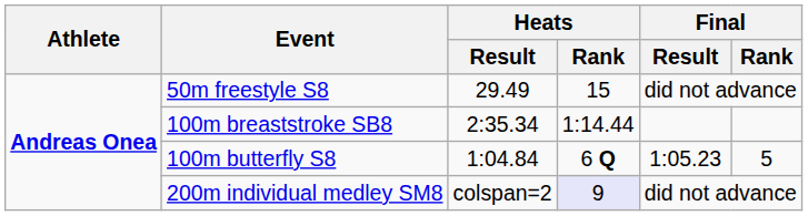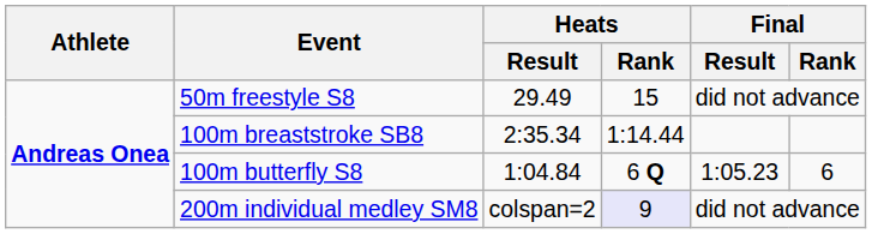100m butterfly S8 | Final / Rank: 5 -> 6
